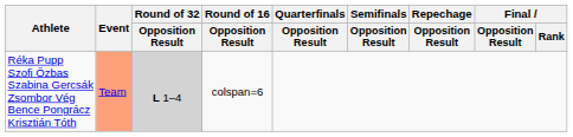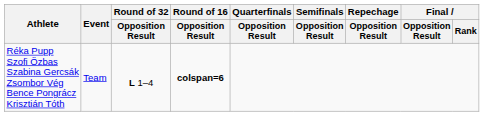row 3 | Event: lightsalmon background -> no background
row 3 | Round of 32 / Opposition Result: lightgrey background -> no background
row 3 | Round of 16 / Opposition Result: normal -> bold
